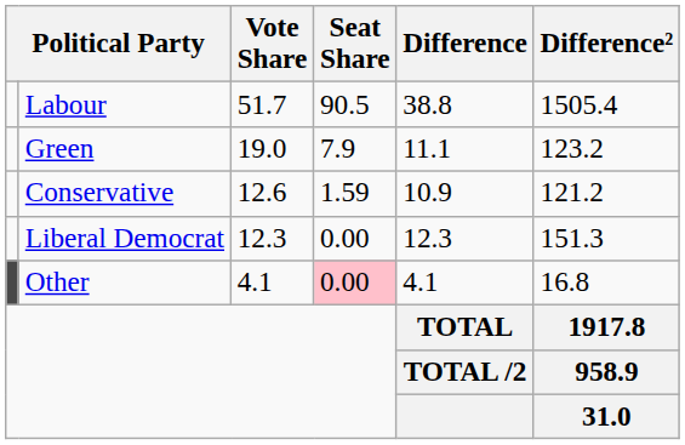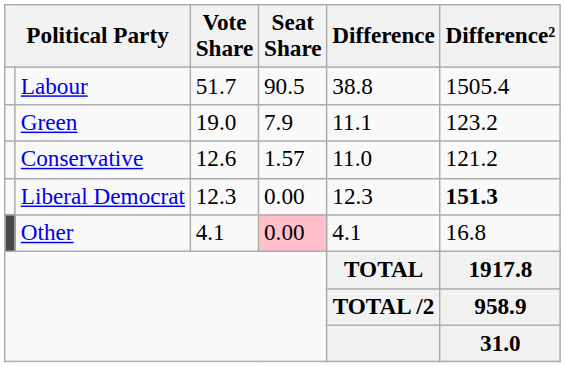Conservative | Seat Share: 1.59 -> 1.57
Conservative | Difference: 10.9 -> 11.0
Liberal Democrat | Difference²: normal -> bold
